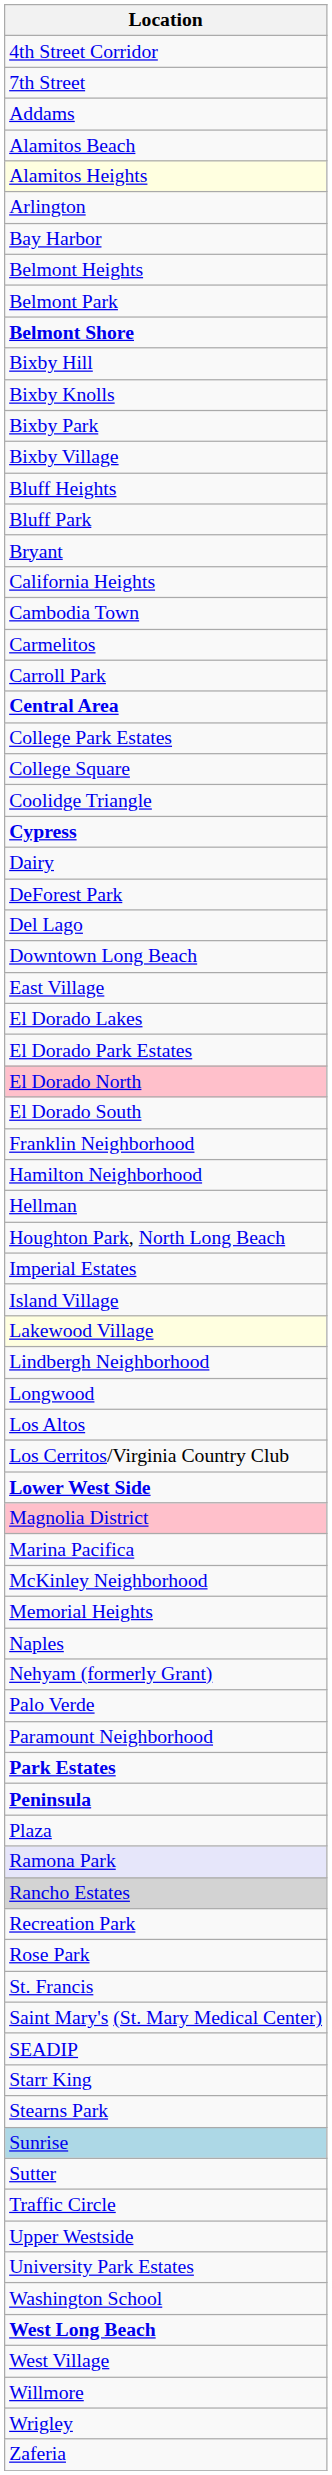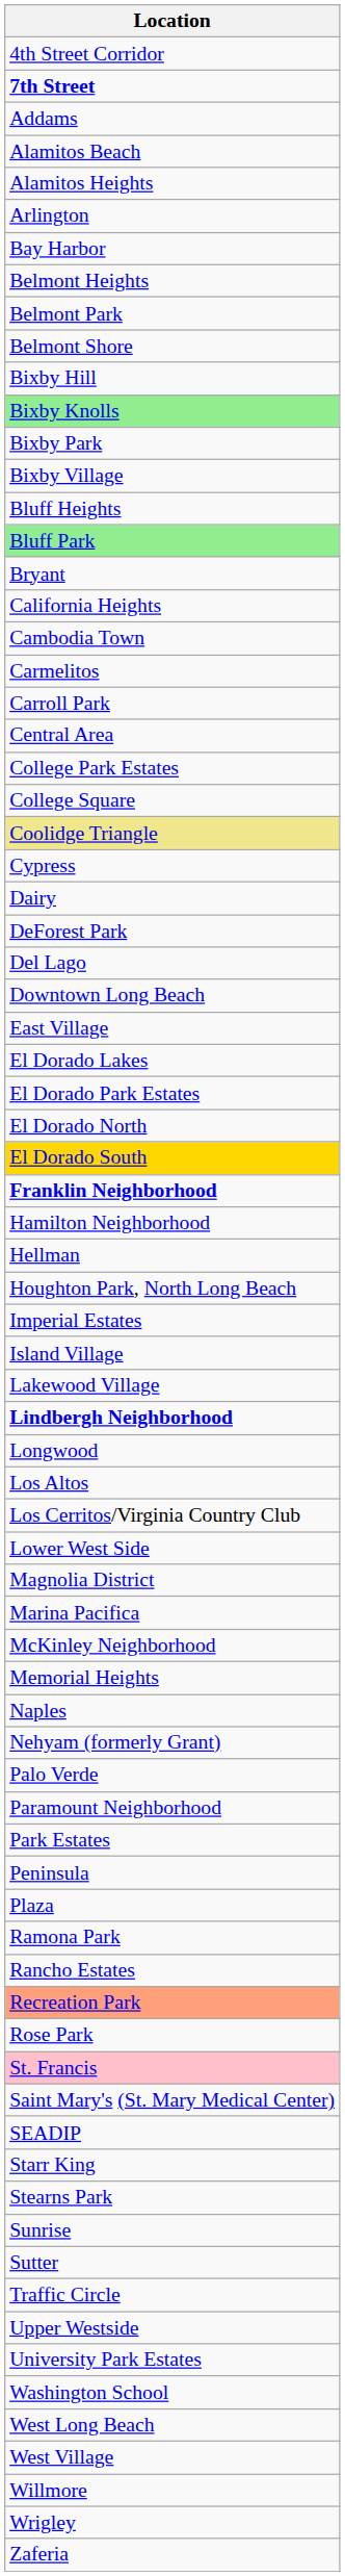row 3 | column 1: normal -> bold
row 6 | column 1: lightyellow background -> no background
row 11 | column 1: bold -> normal
row 13 | column 1: no background -> lightgreen background
row 17 | column 1: no background -> lightgreen background
row 23 | column 1: bold -> normal
row 26 | column 1: no background -> khaki background
row 27 | column 1: bold -> normal
row 35 | column 1: pink background -> no background
row 36 | column 1: no background -> gold background
row 37 | column 1: normal -> bold
row 43 | column 1: lightyellow background -> no background
row 44 | column 1: normal -> bold
row 48 | column 1: bold -> normal
row 49 | column 1: pink background -> no background
row 57 | column 1: bold -> normal
row 58 | column 1: bold -> normal
row 60 | column 1: lavender background -> no background
row 61 | column 1: lightgrey background -> no background
row 62 | column 1: no background -> lightsalmon background
row 64 | column 1: no background -> pink background
row 69 | column 1: lightblue background -> no background
row 75 | column 1: bold -> normal
